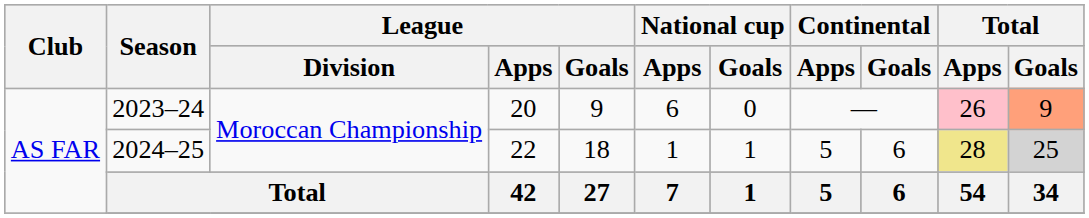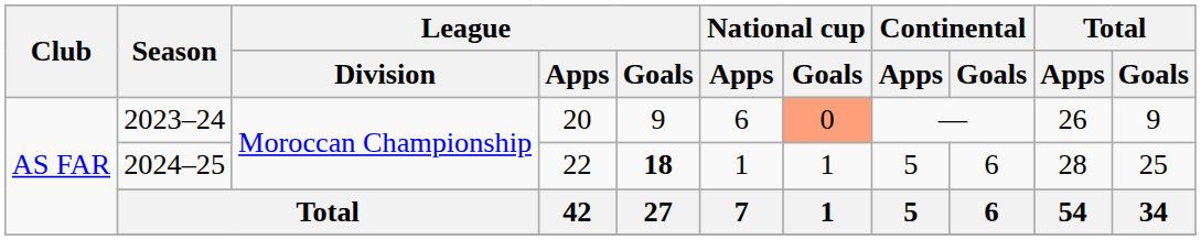2023–24 | National cup / Goals: no background -> lightsalmon background
2023–24 | Total / Apps: pink background -> no background
2023–24 | Total / Goals: lightsalmon background -> no background
2024–25 | League / Goals: normal -> bold
2024–25 | Total / Apps: khaki background -> no background
2024–25 | Total / Goals: lightgrey background -> no background
